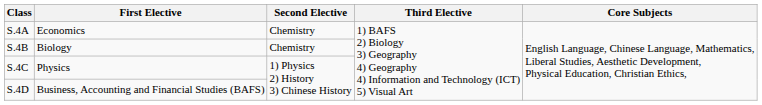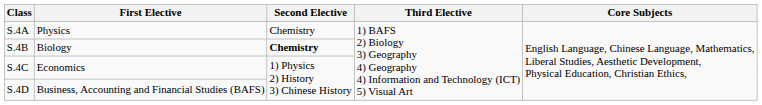S.4A | First Elective: Economics -> Physics
S.4B | Second Elective: normal -> bold
S.4C | First Elective: Physics -> Economics
